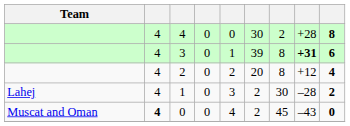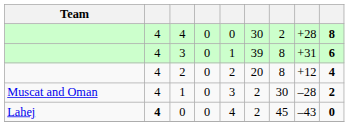row 3 | column 8: bold -> normal
row 5 | Team: Lahej -> Muscat and Oman
row 6 | Team: Muscat and Oman -> Lahej
